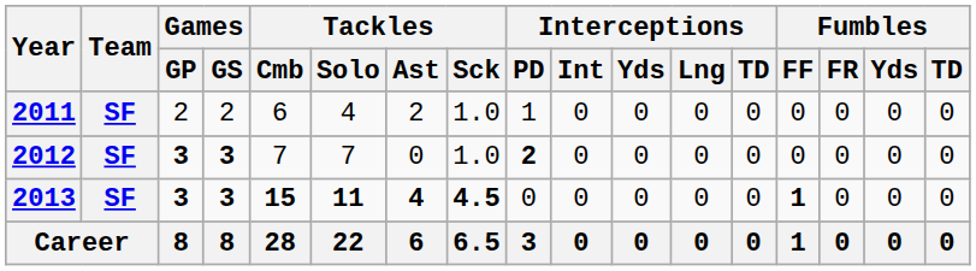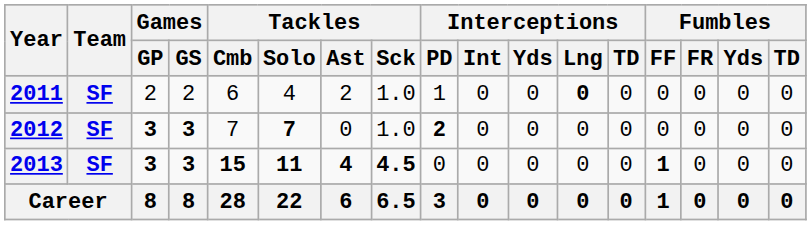2011 | Interceptions / Lng: normal -> bold
2012 | Tackles / Solo: normal -> bold
